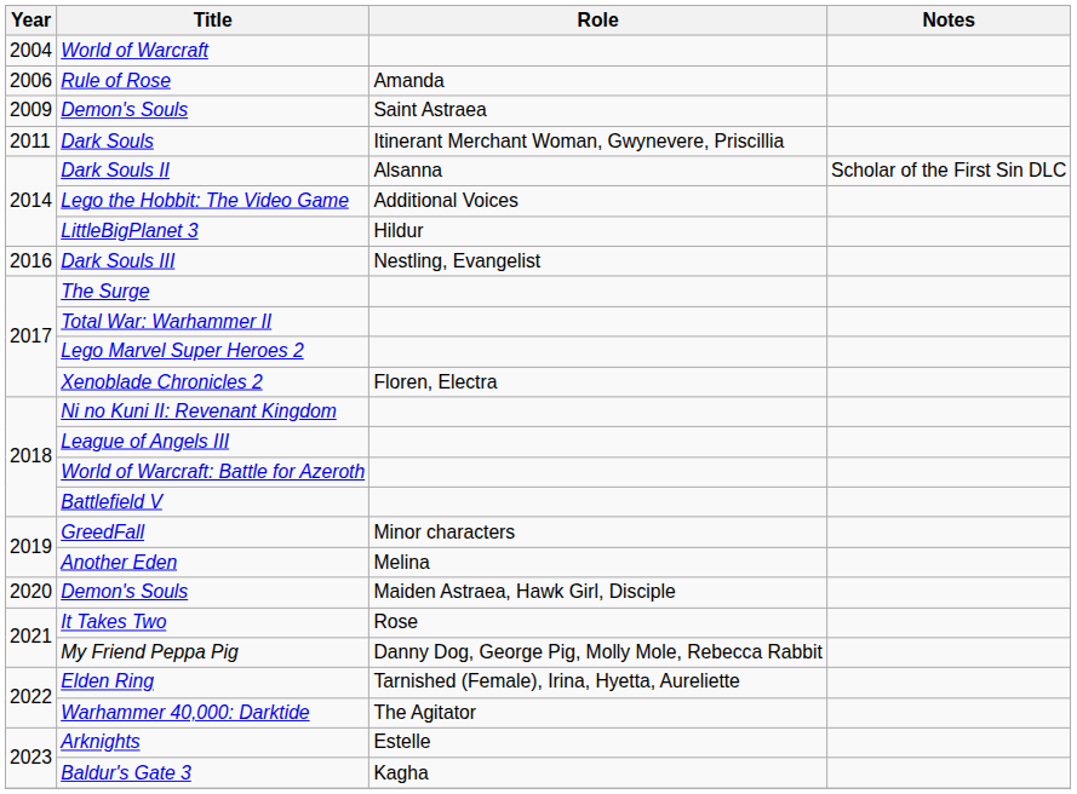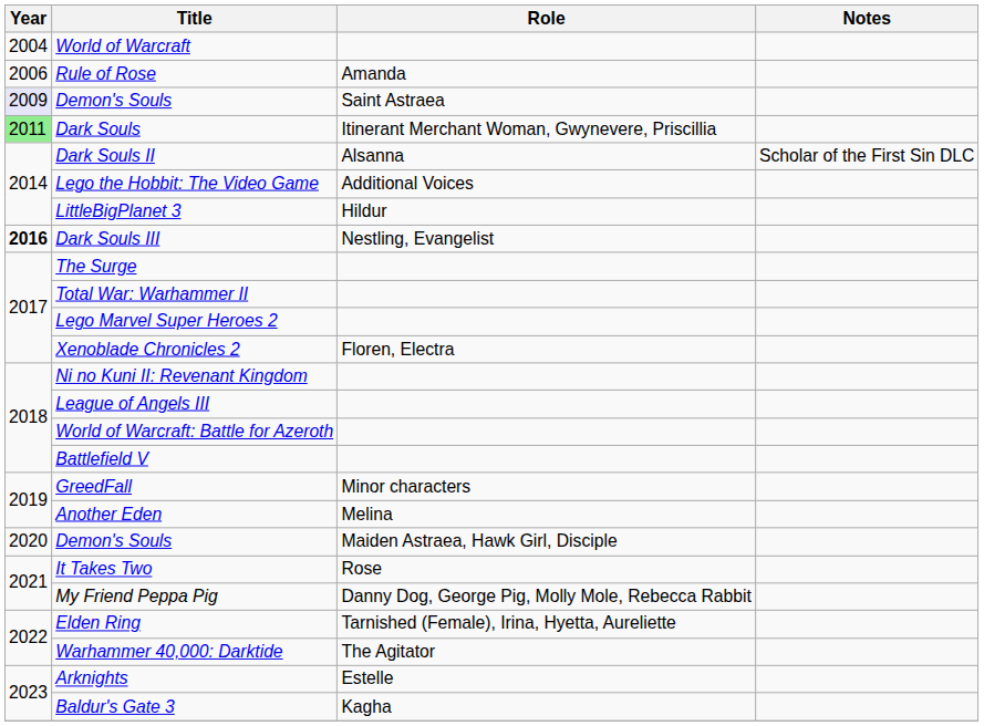Demon's Souls / Saint Astraea | Year: no background -> lavender background
Dark Souls | Year: no background -> lightgreen background
Dark Souls III | Year: normal -> bold
